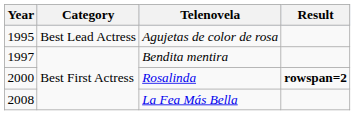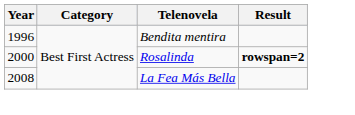- row: 1995 | Best Lead Actress | Agujetas de color de rosa
Bendita mentira | Year: 1997 -> 1996
